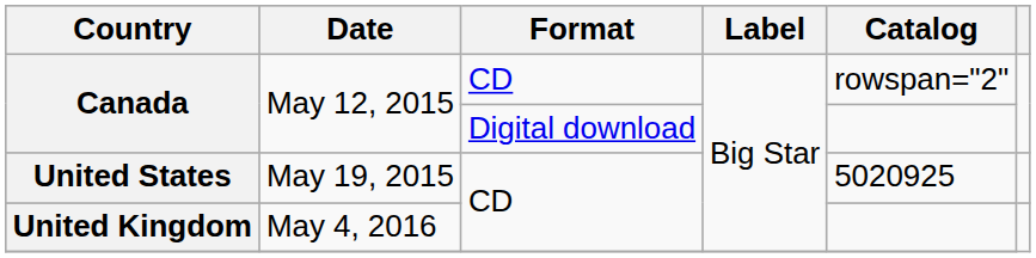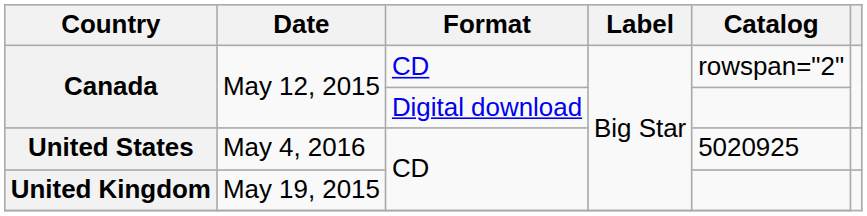United States | Date: May 19, 2015 -> May 4, 2016
United Kingdom | Date: May 4, 2016 -> May 19, 2015
